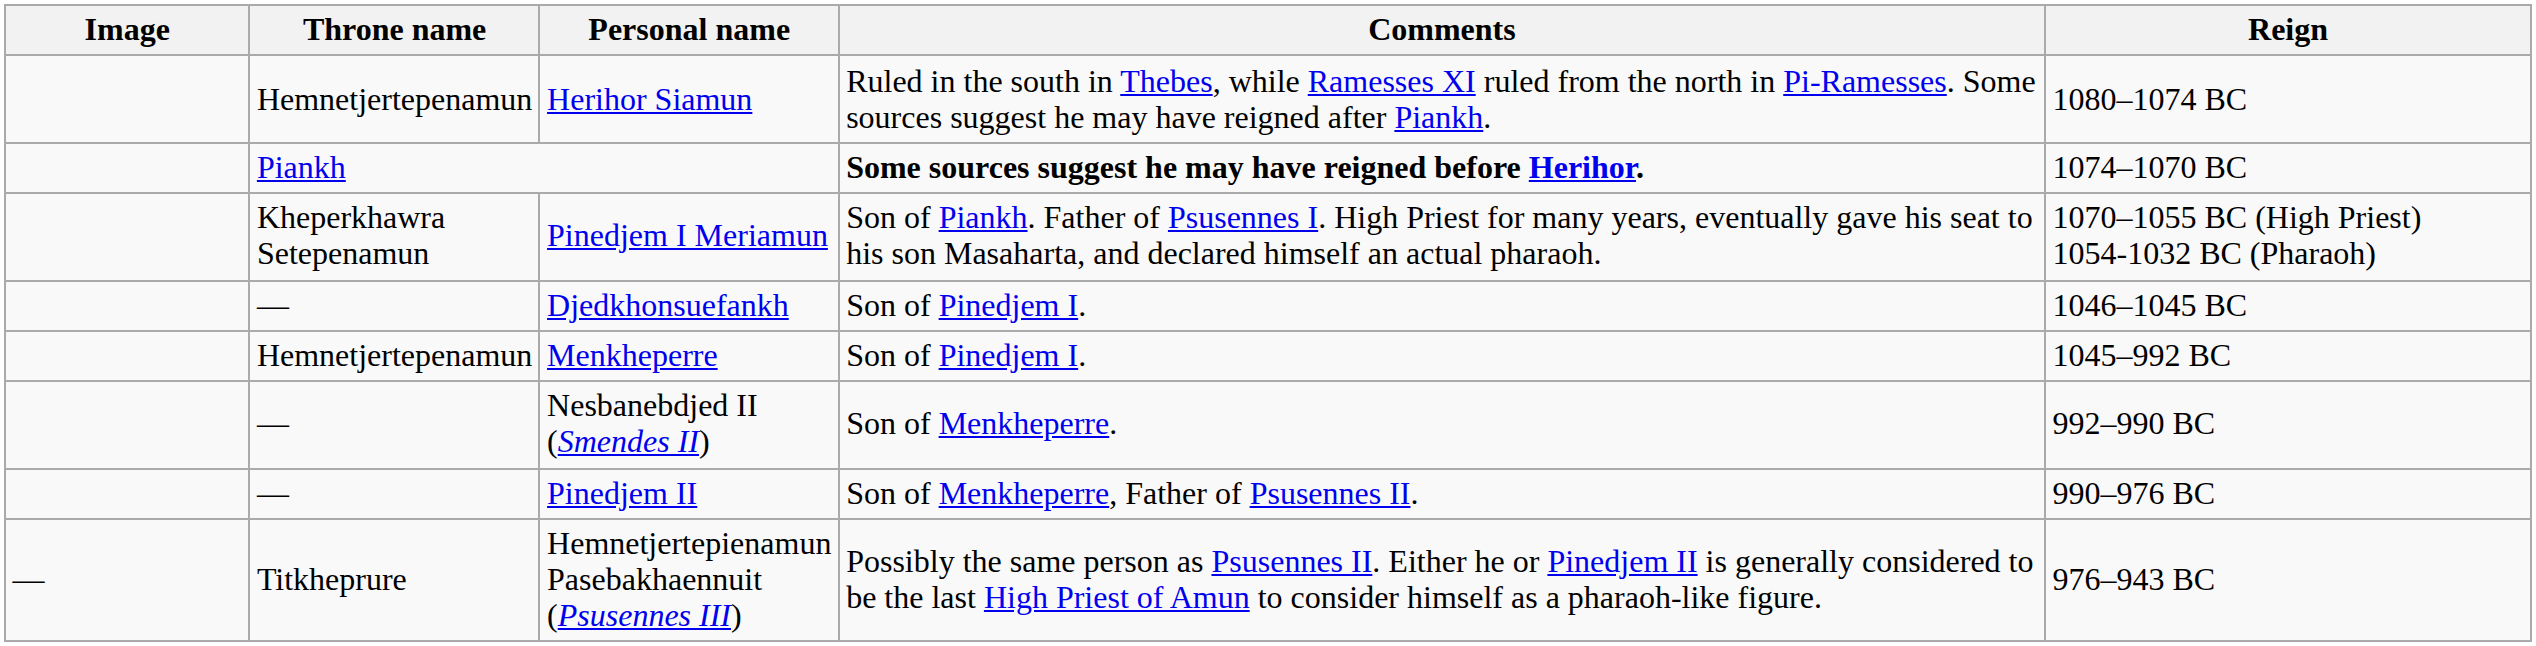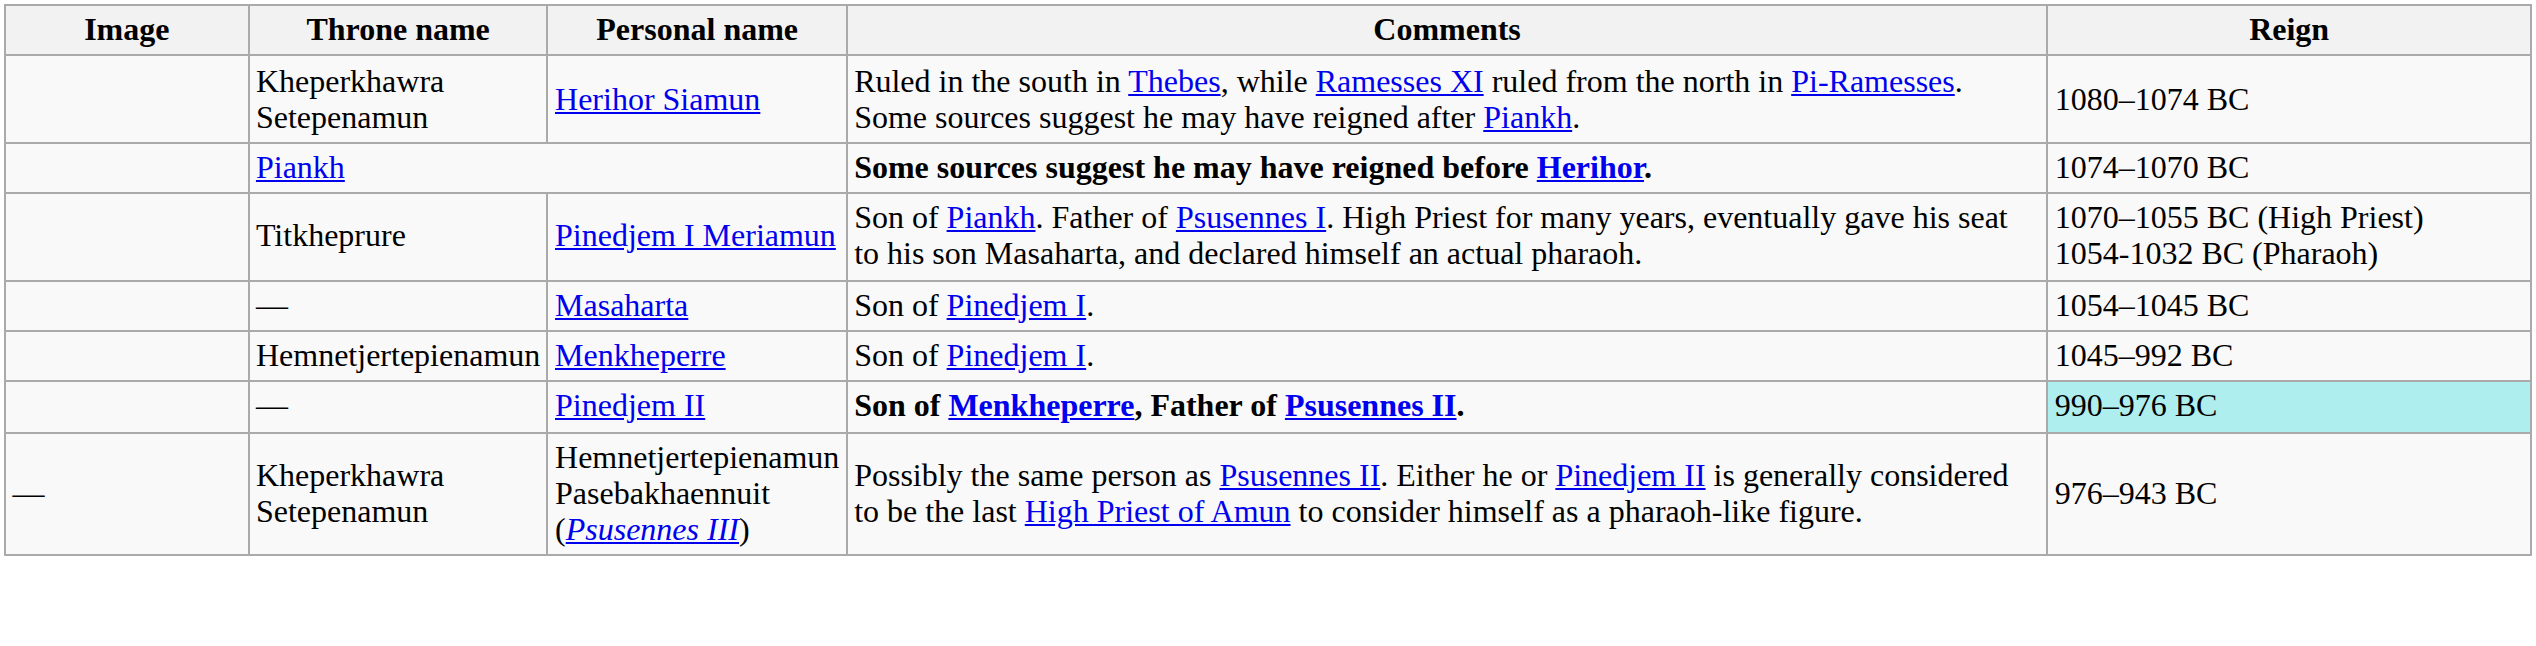Herihor Siamun | Throne name: Hemnetjertepenamun -> Kheperkhawra Setepenamun
Pinedjem I Meriamun | Throne name: Kheperkhawra Setepenamun -> Titkheprure
+ row: — | Masaharta | Son of Pinedjem I. | 1054–1045 BC
- row: — | Djedkhonsuefankh | Son of Pinedjem I. | 1046–1045 BC
Menkheperre | Throne name: Hemnetjertepenamun -> Hemnetjertepienamun
- row: — | Nesbanebdjed II (Smendes II) | Son of Menkheperre. | 992–990 BC
Pinedjem II | Comments: normal -> bold
Pinedjem II | Reign: no background -> paleturquoise background
Hemnetjertepienamun Pasebakhaennuit (Psusennes III) | Throne name: Titkheprure -> Kheperkhawra Setepenamun
